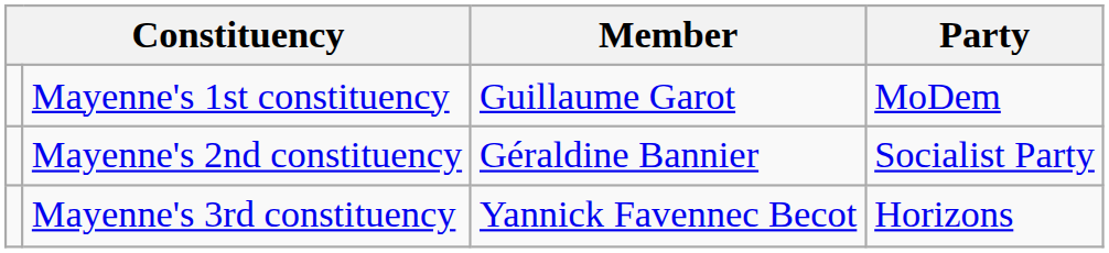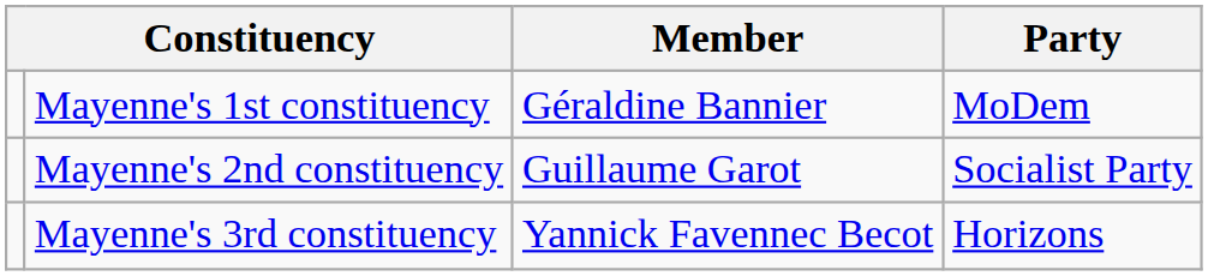Mayenne's 1st constituency | Member: Guillaume Garot -> Géraldine Bannier
Mayenne's 2nd constituency | Member: Géraldine Bannier -> Guillaume Garot
